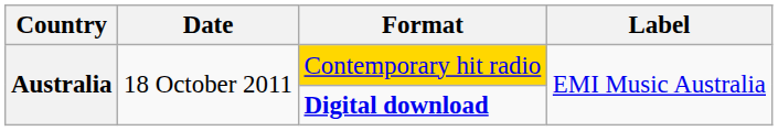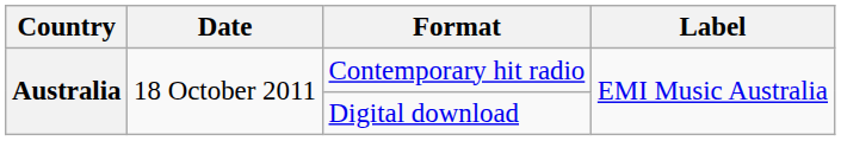Contemporary hit radio | Format: gold background -> no background
Digital download | Format: bold -> normal
